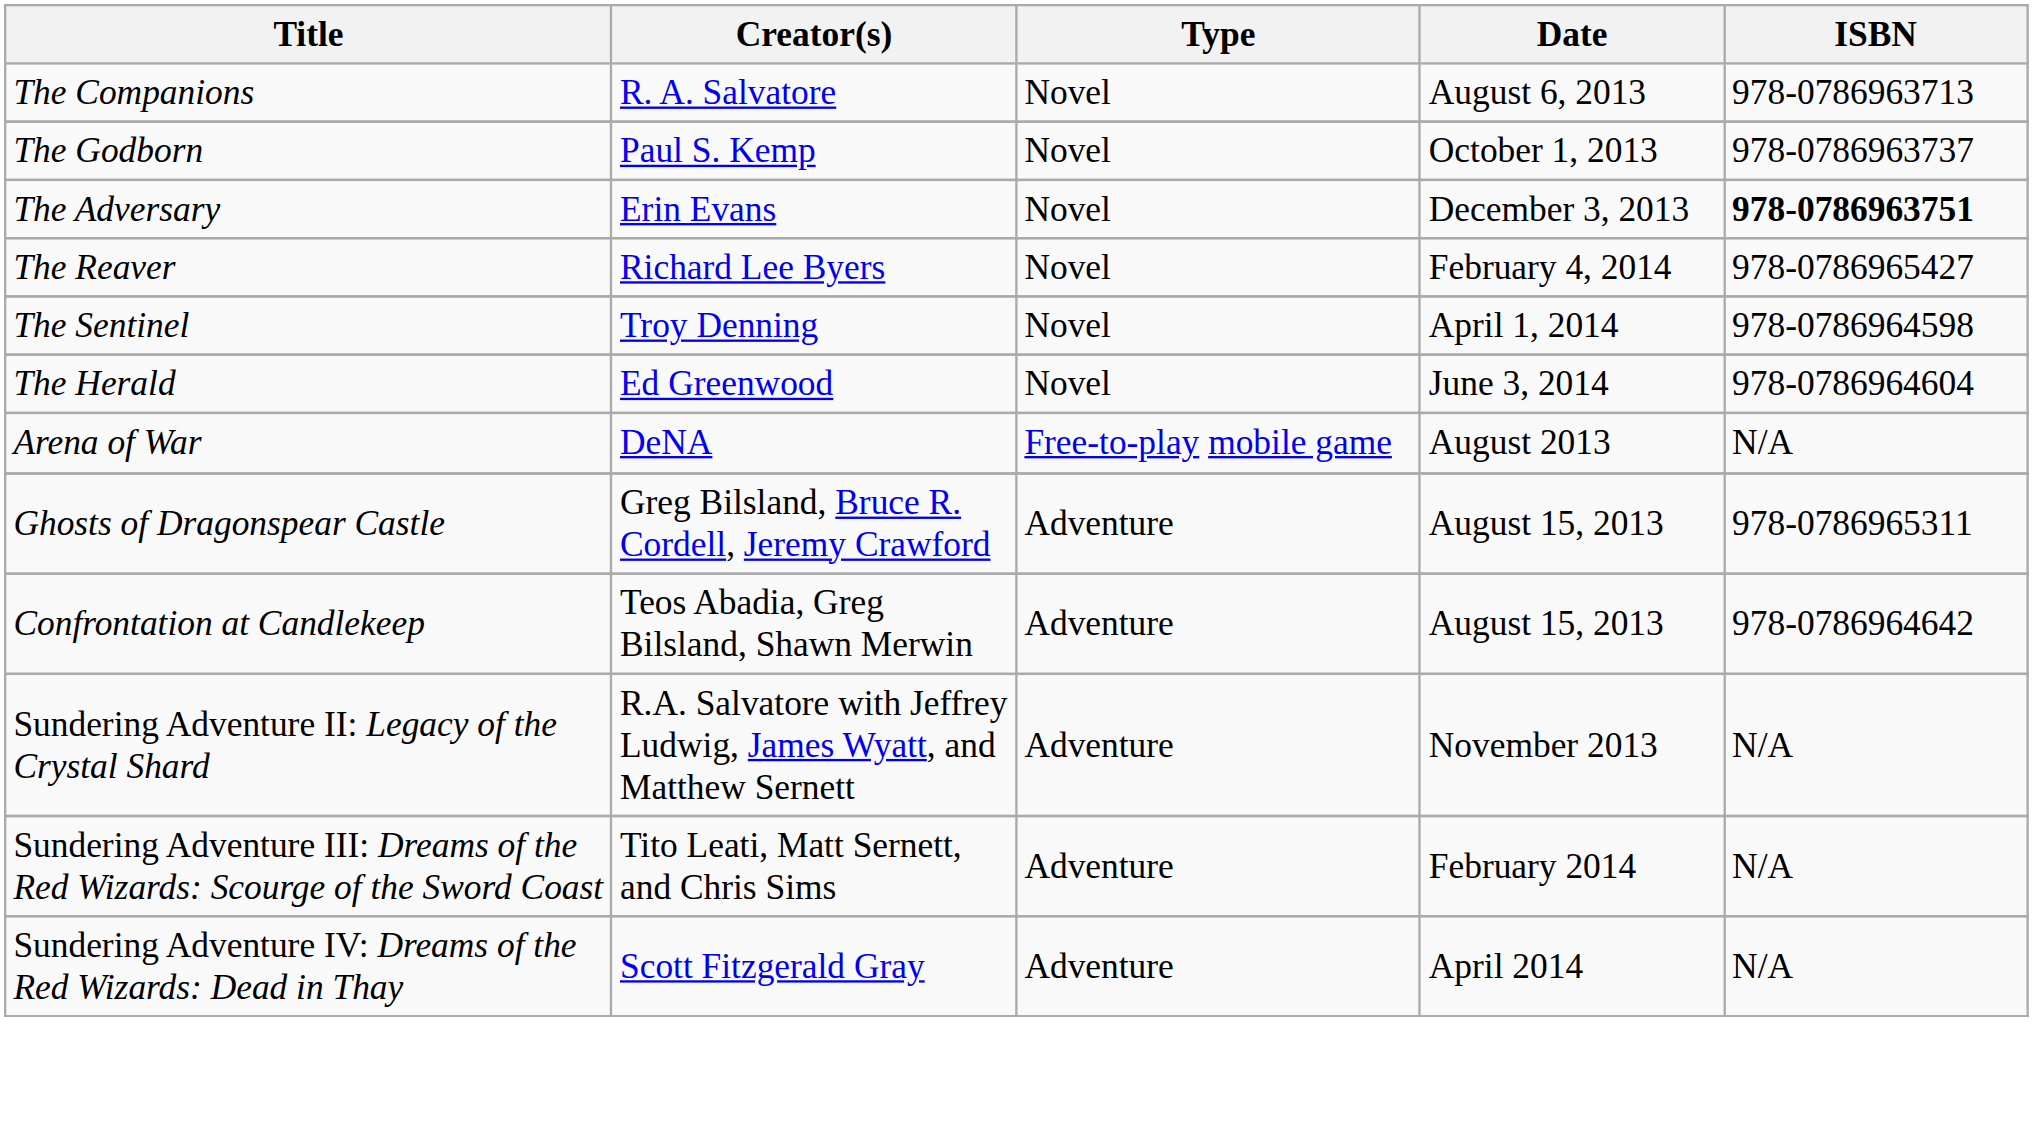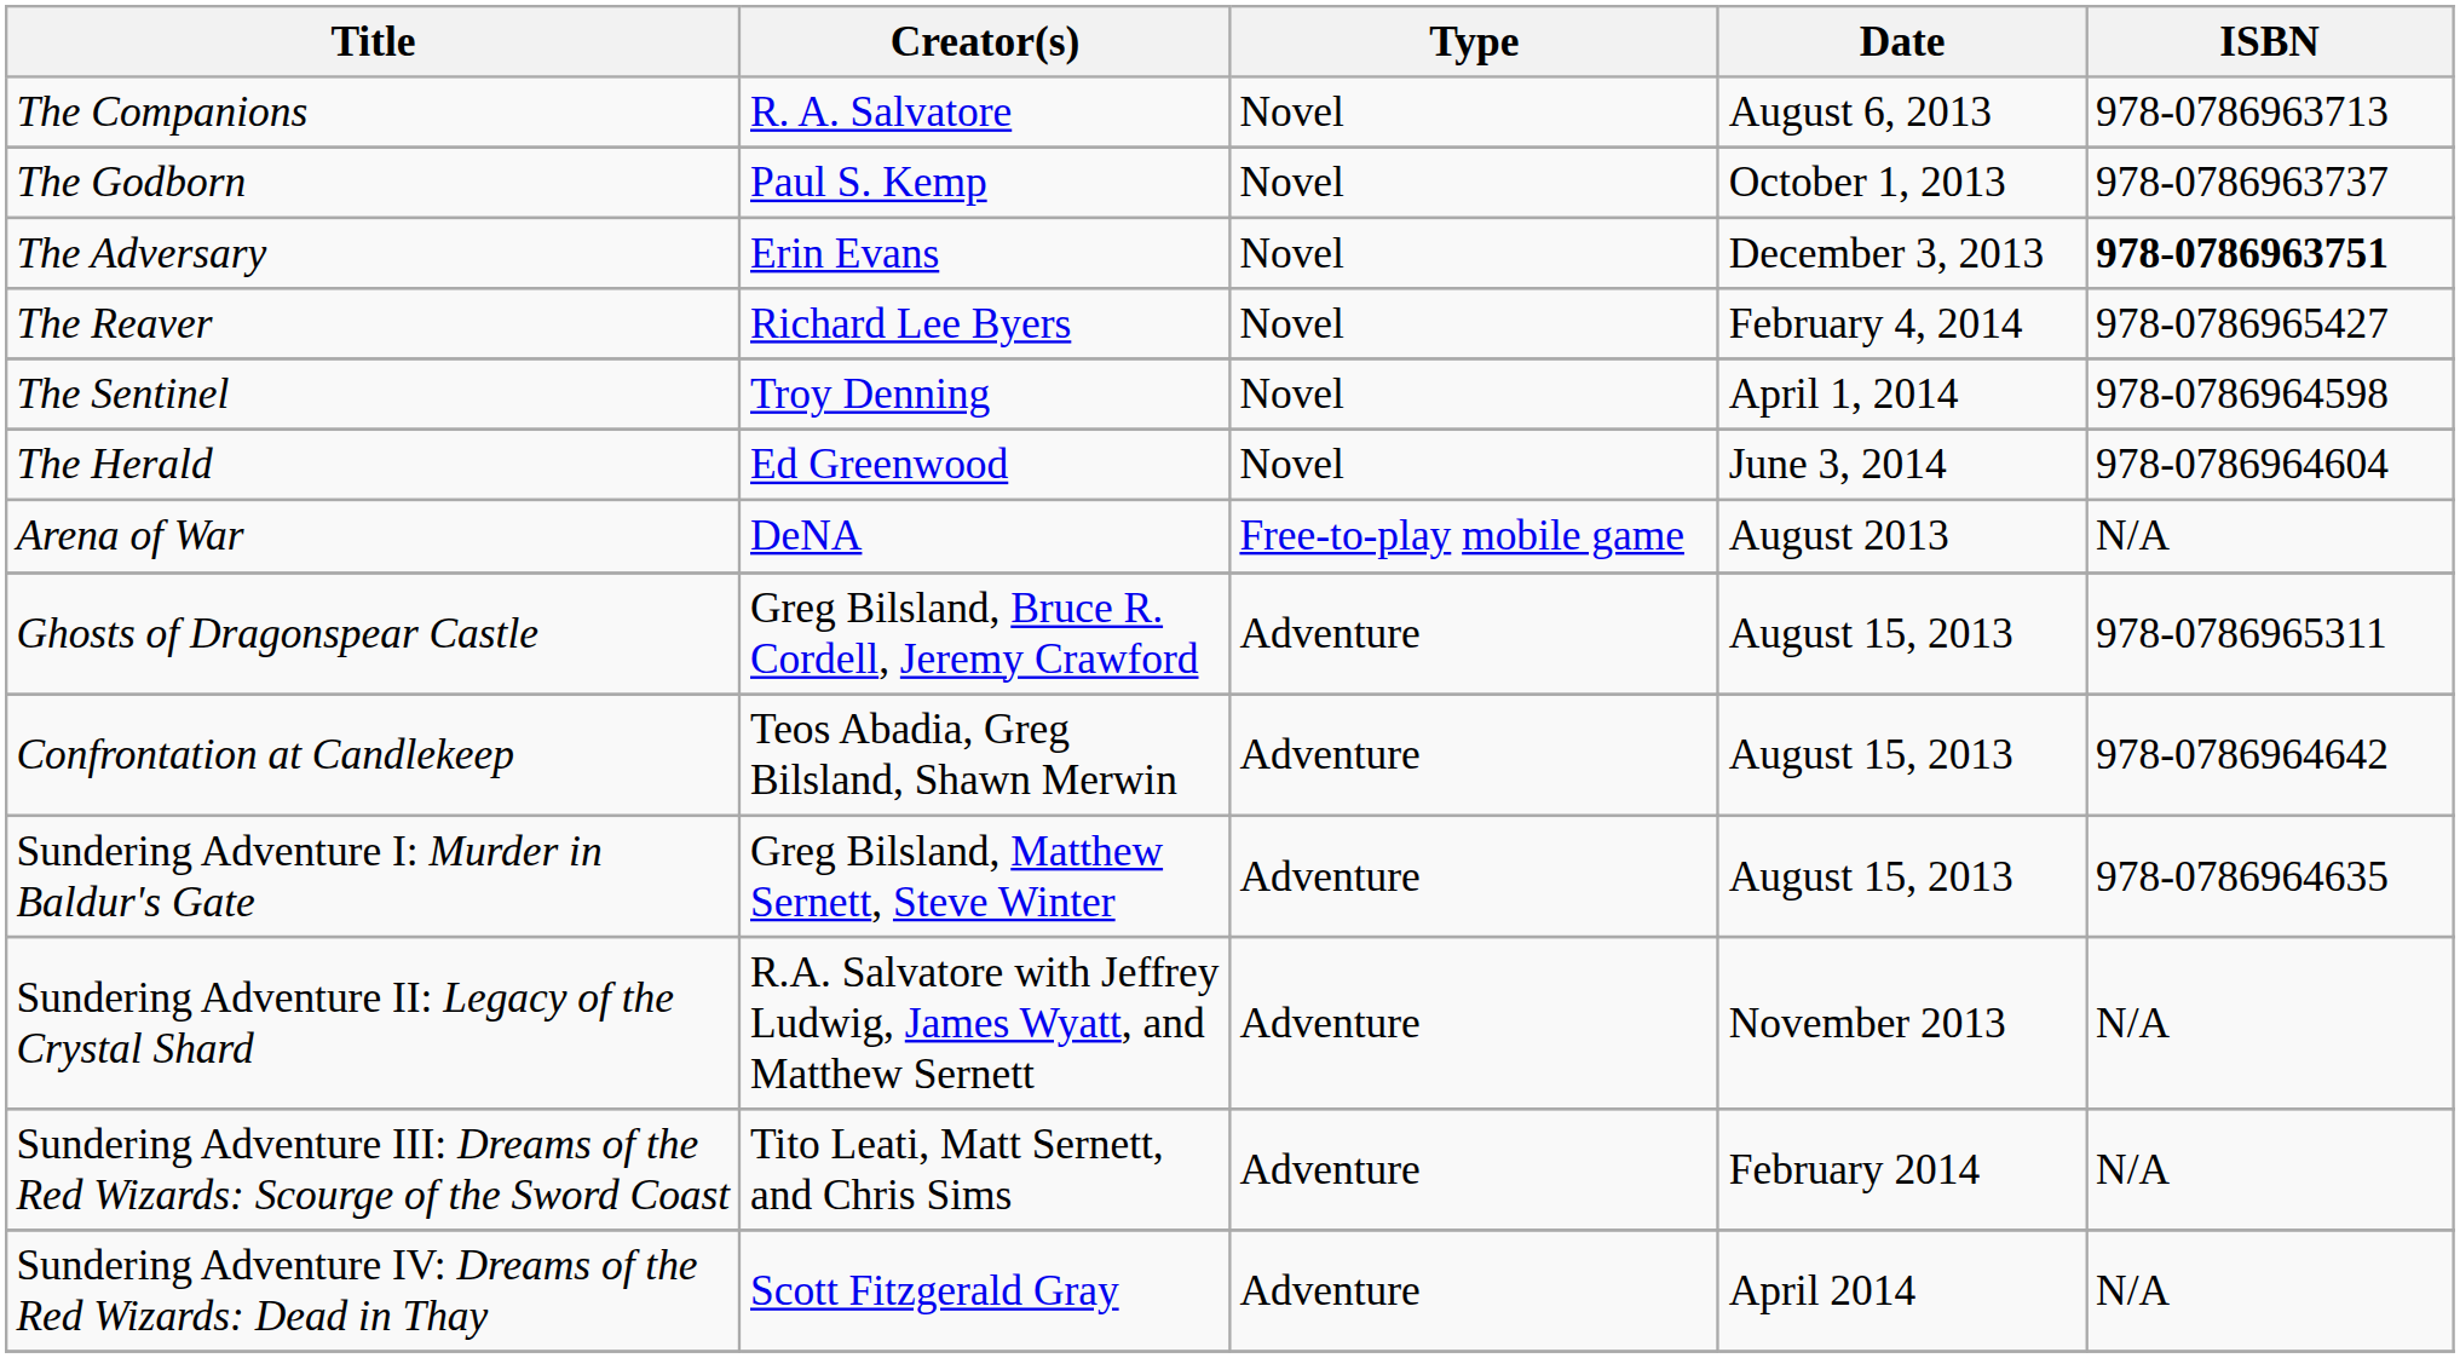+ row: Sundering Adventure I: Murder in Baldur's Gate | Greg Bilsland, Matthew Sernett, Steve Winter | Adventure | August 15, 2013 | 978-0786964635
